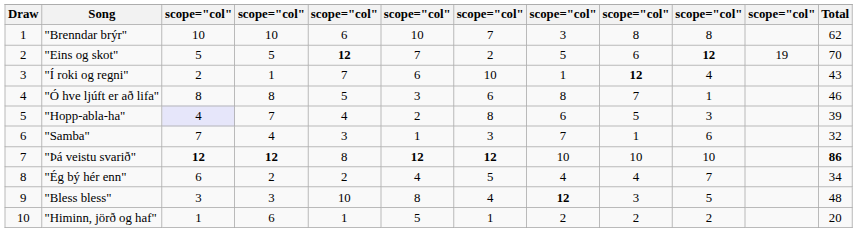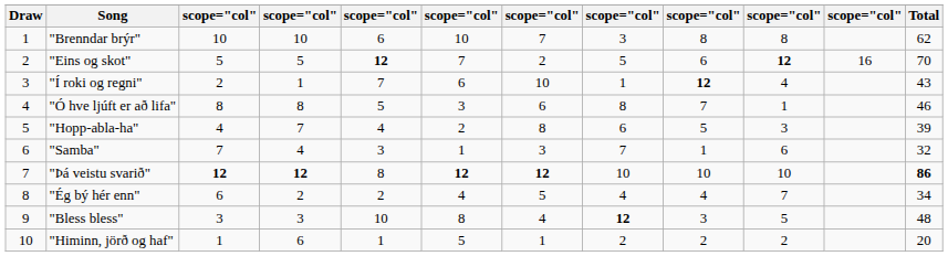"Eins og skot" | column 11: 19 -> 16
"Hopp-abla-ha" | column 3: lavender background -> no background
